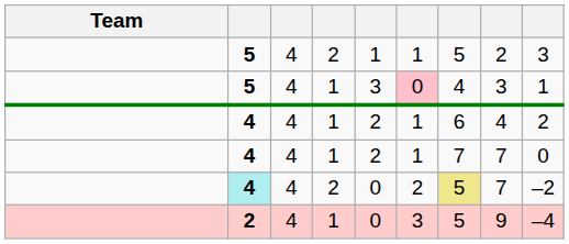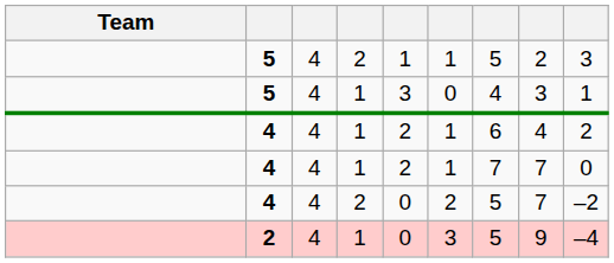row 3 | column 6: pink background -> no background
row 6 | column 2: paleturquoise background -> no background
row 6 | column 7: khaki background -> no background
